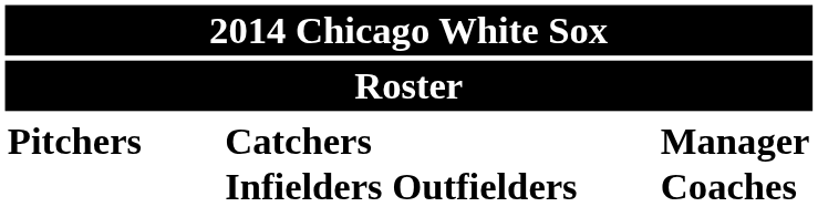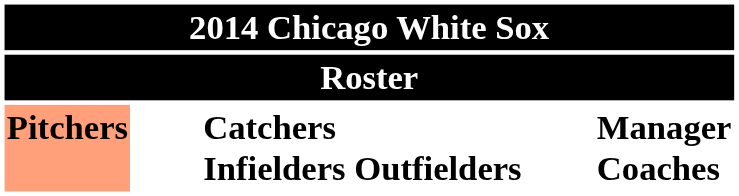Pitchers | column 1: no background -> lightsalmon background
